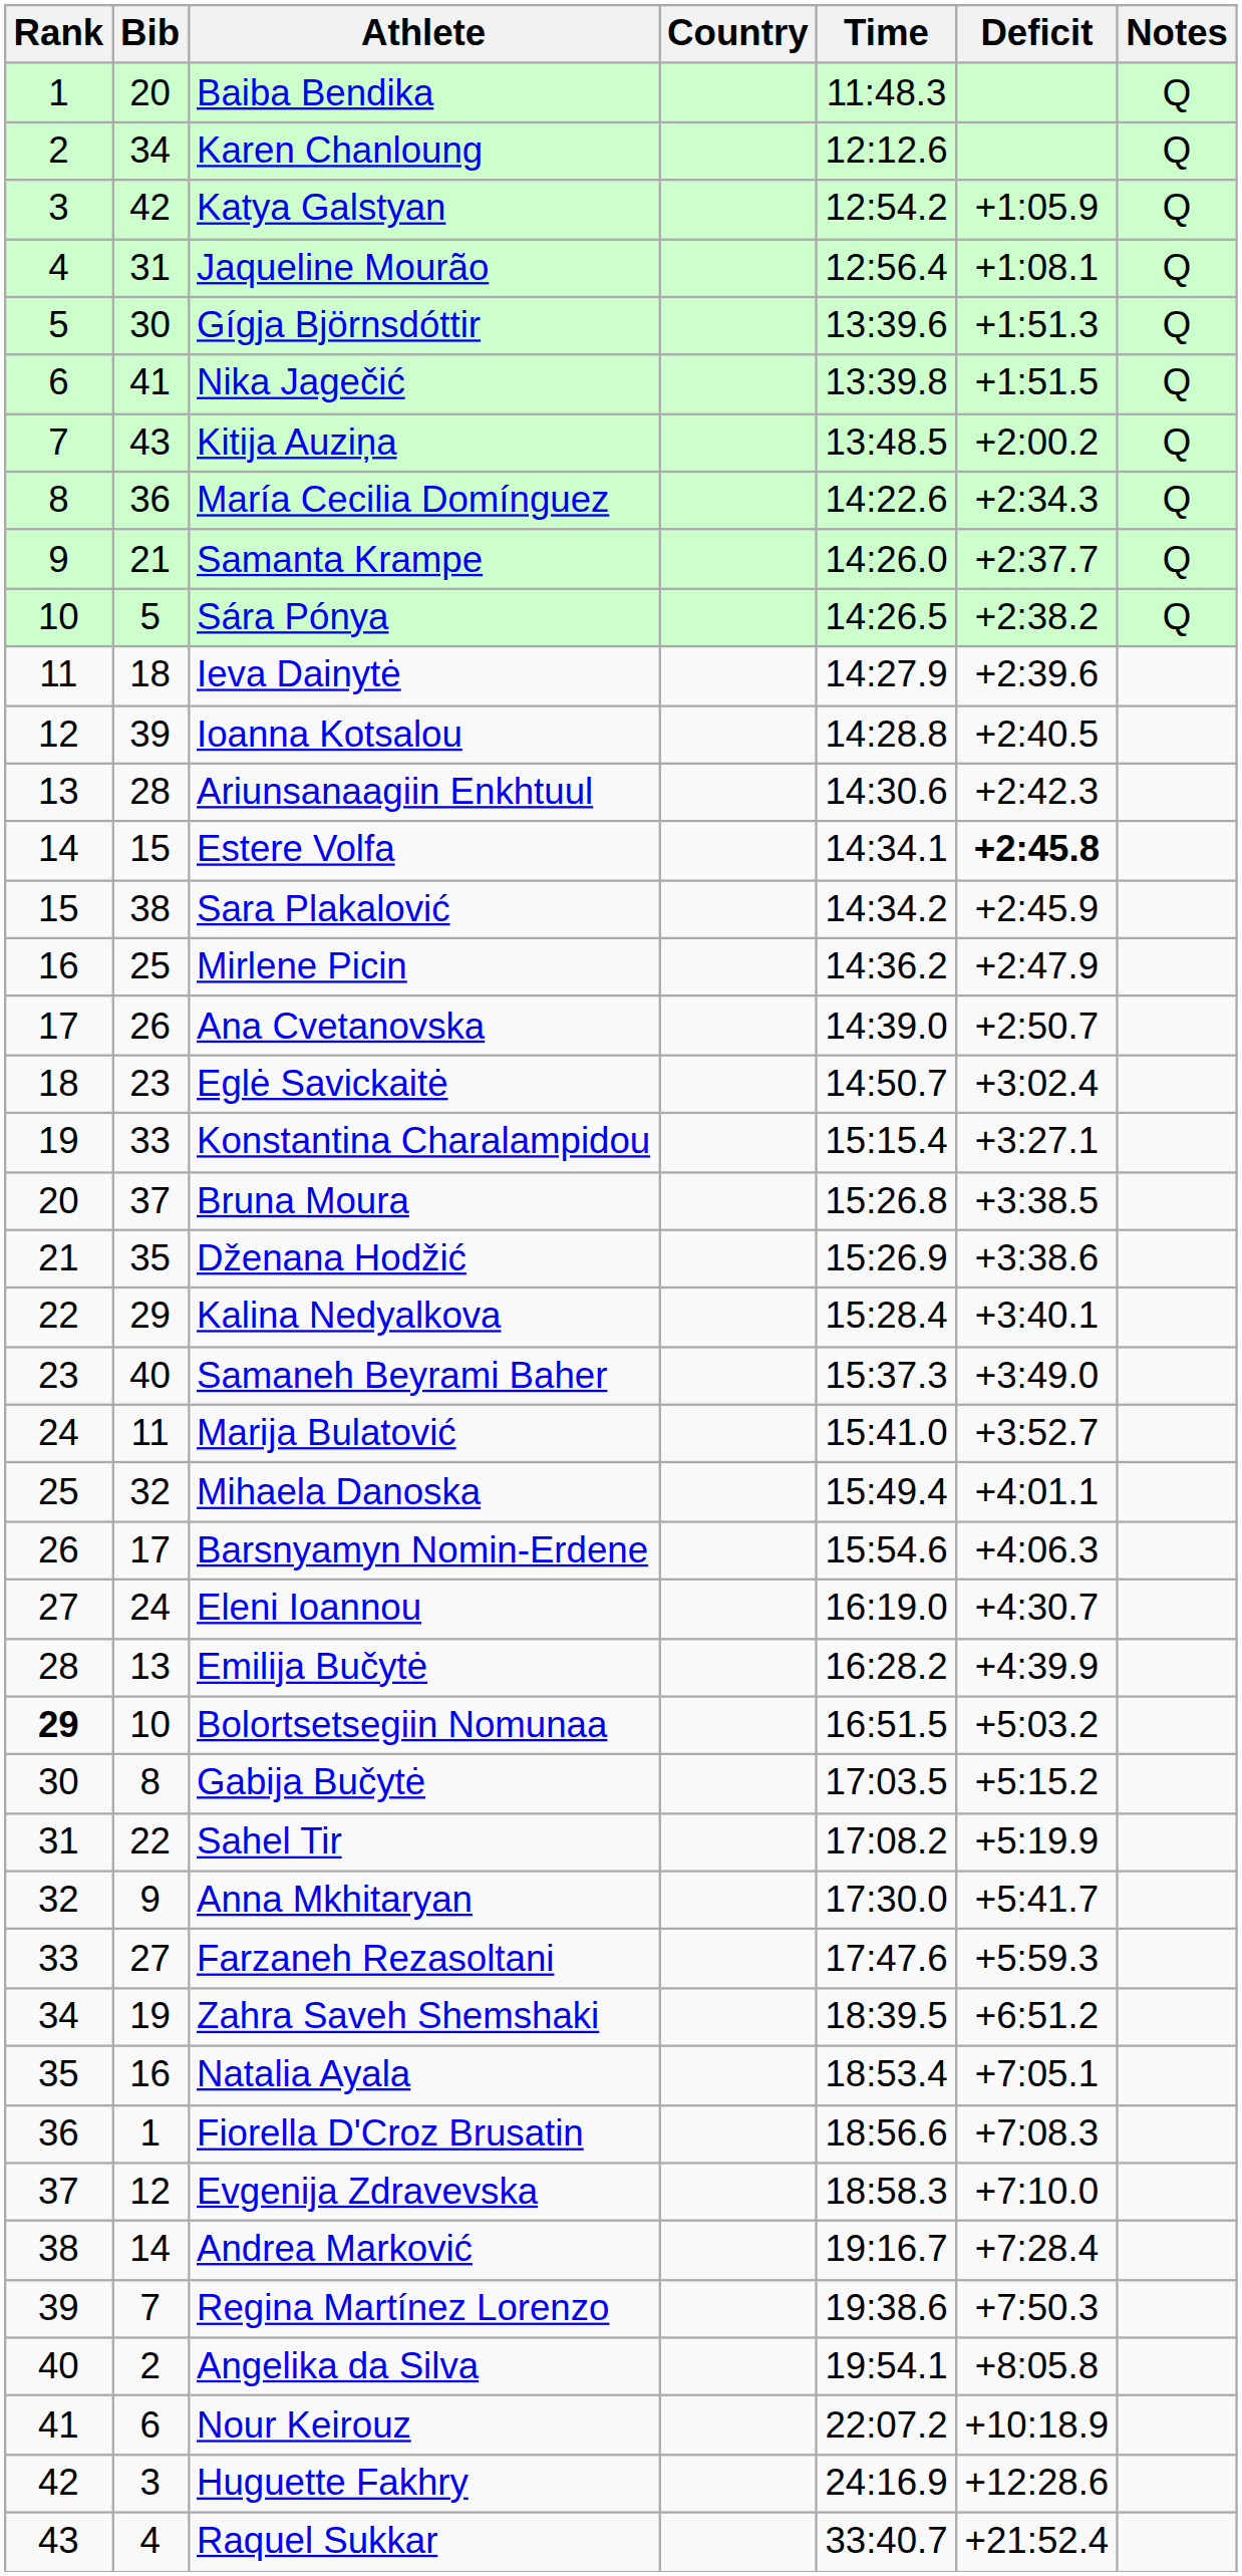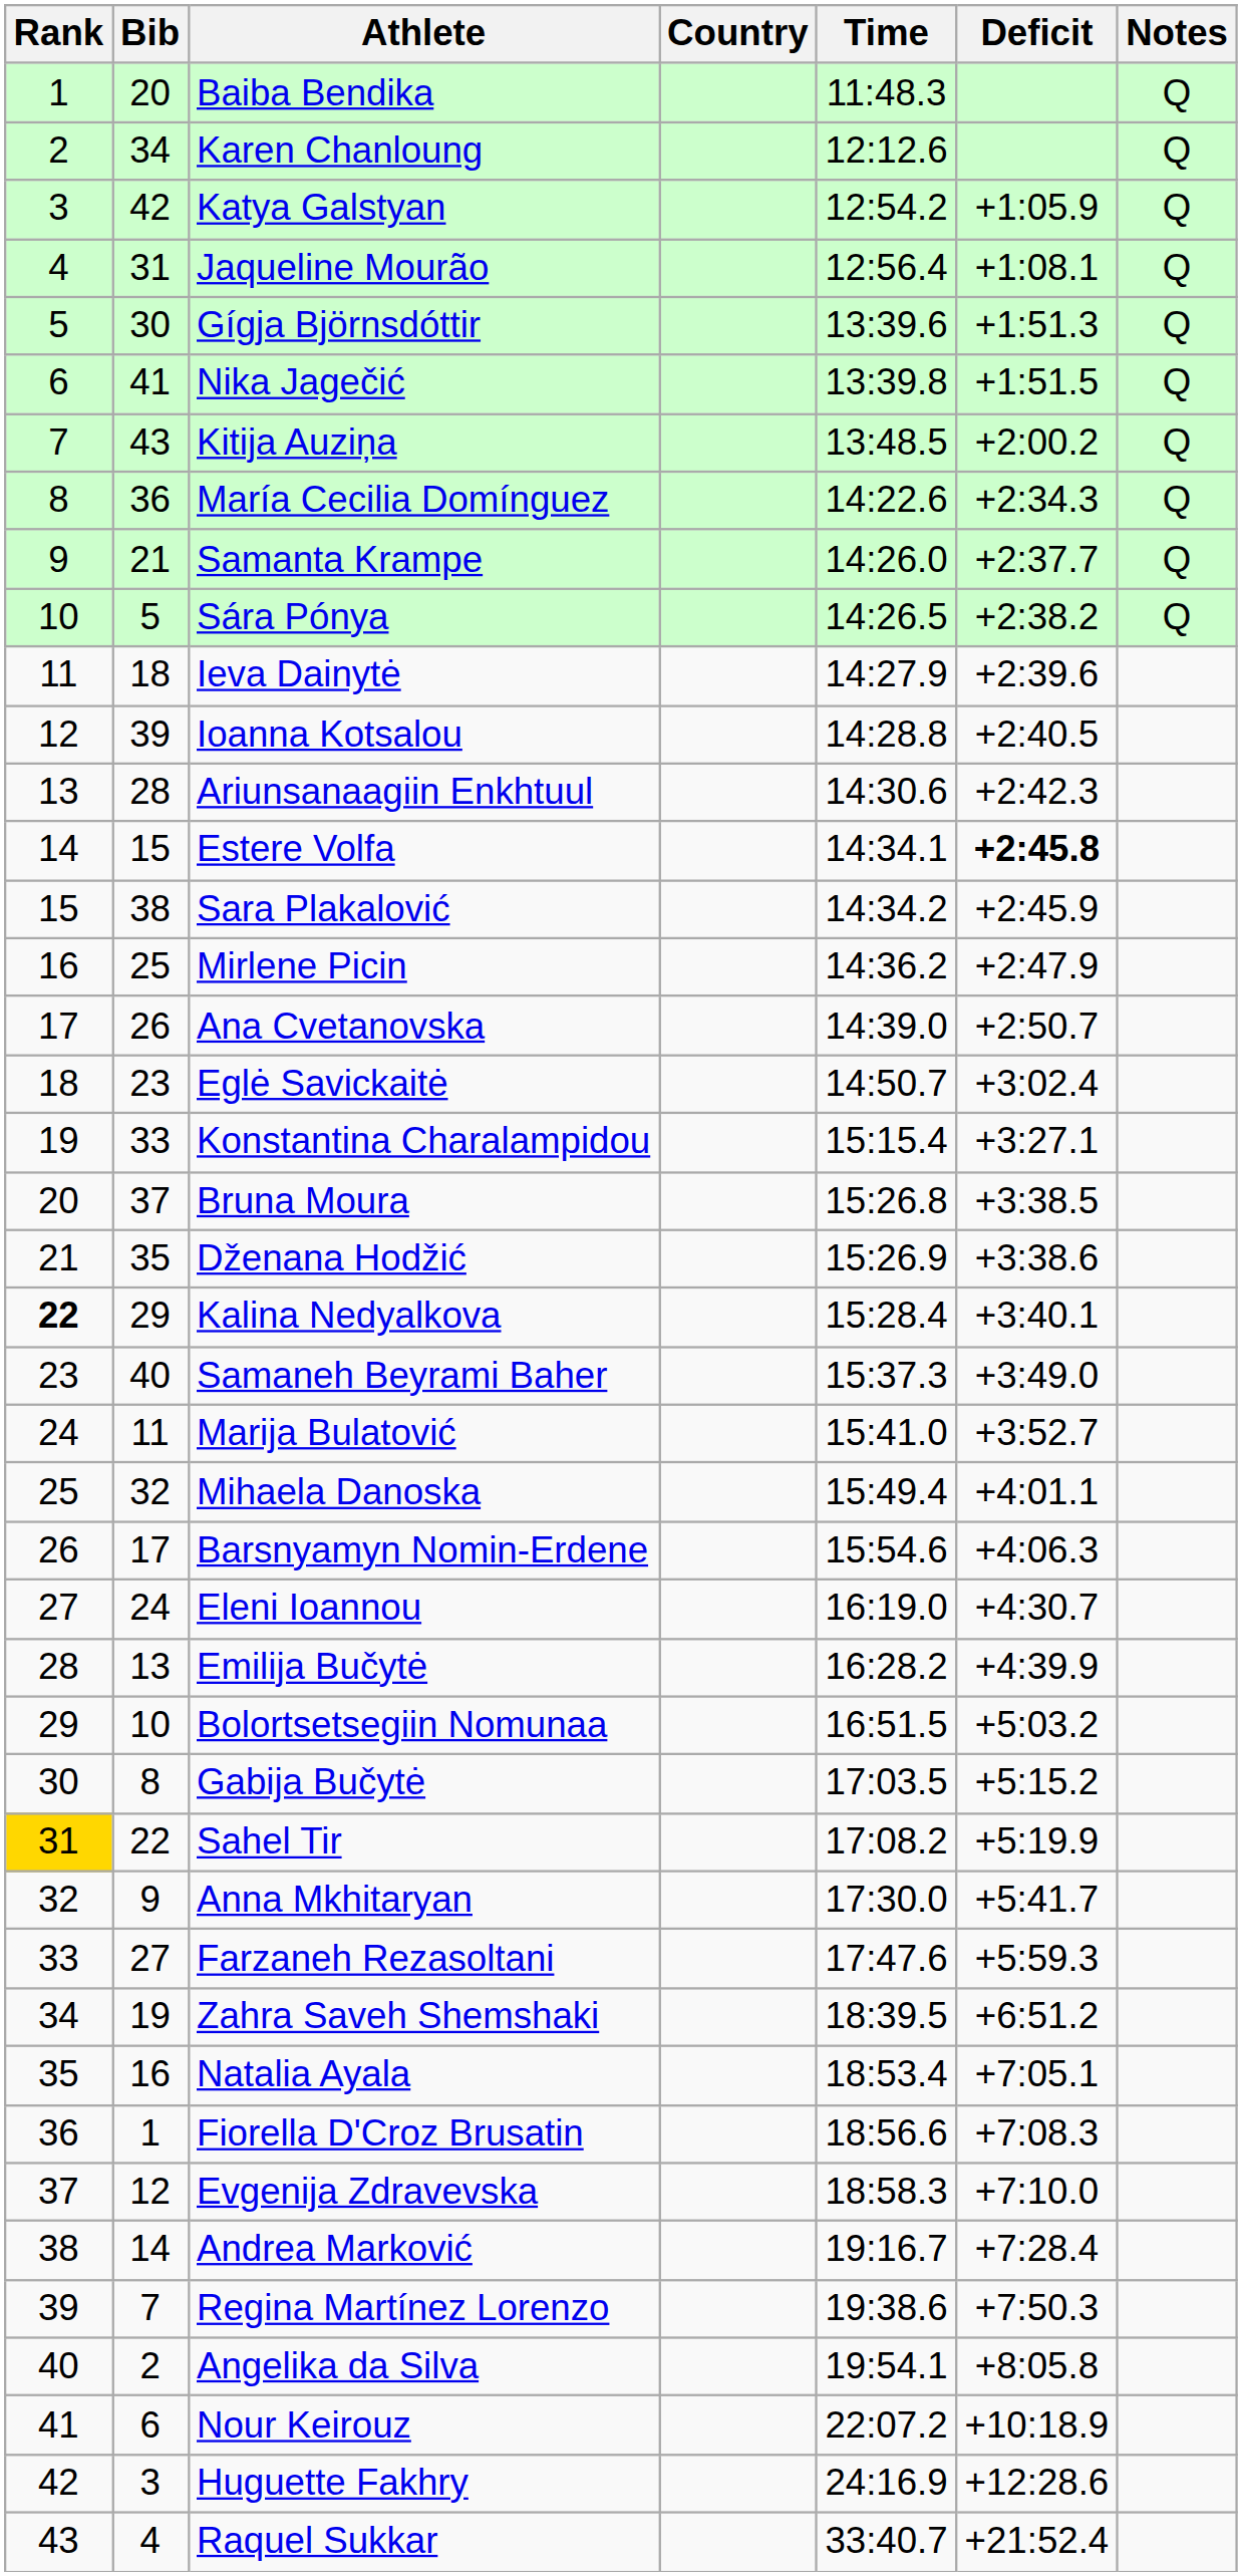Kalina Nedyalkova | Rank: normal -> bold
Bolortsetsegiin Nomunaa | Rank: bold -> normal
Sahel Tir | Rank: no background -> gold background
